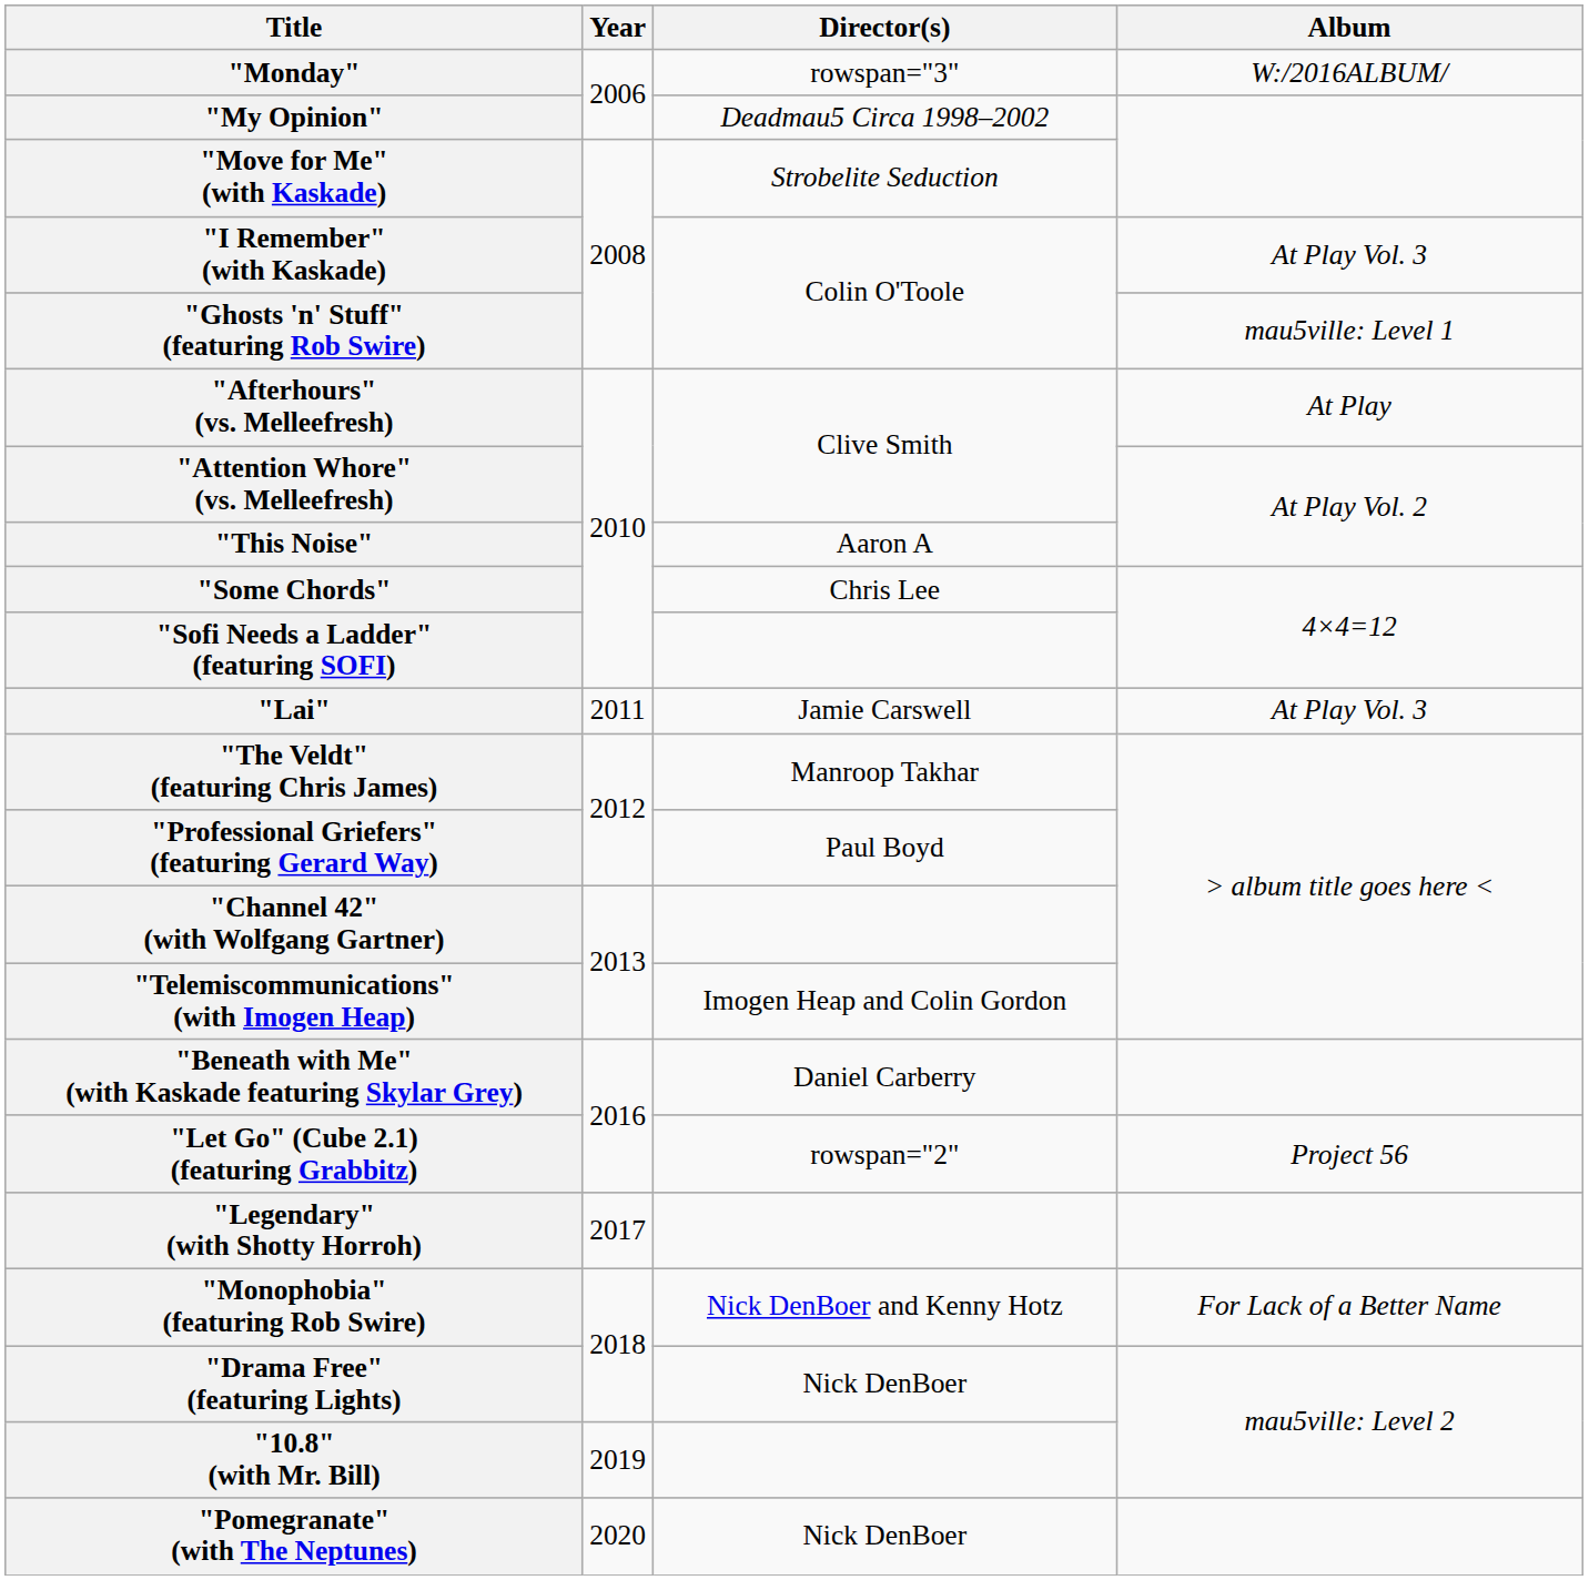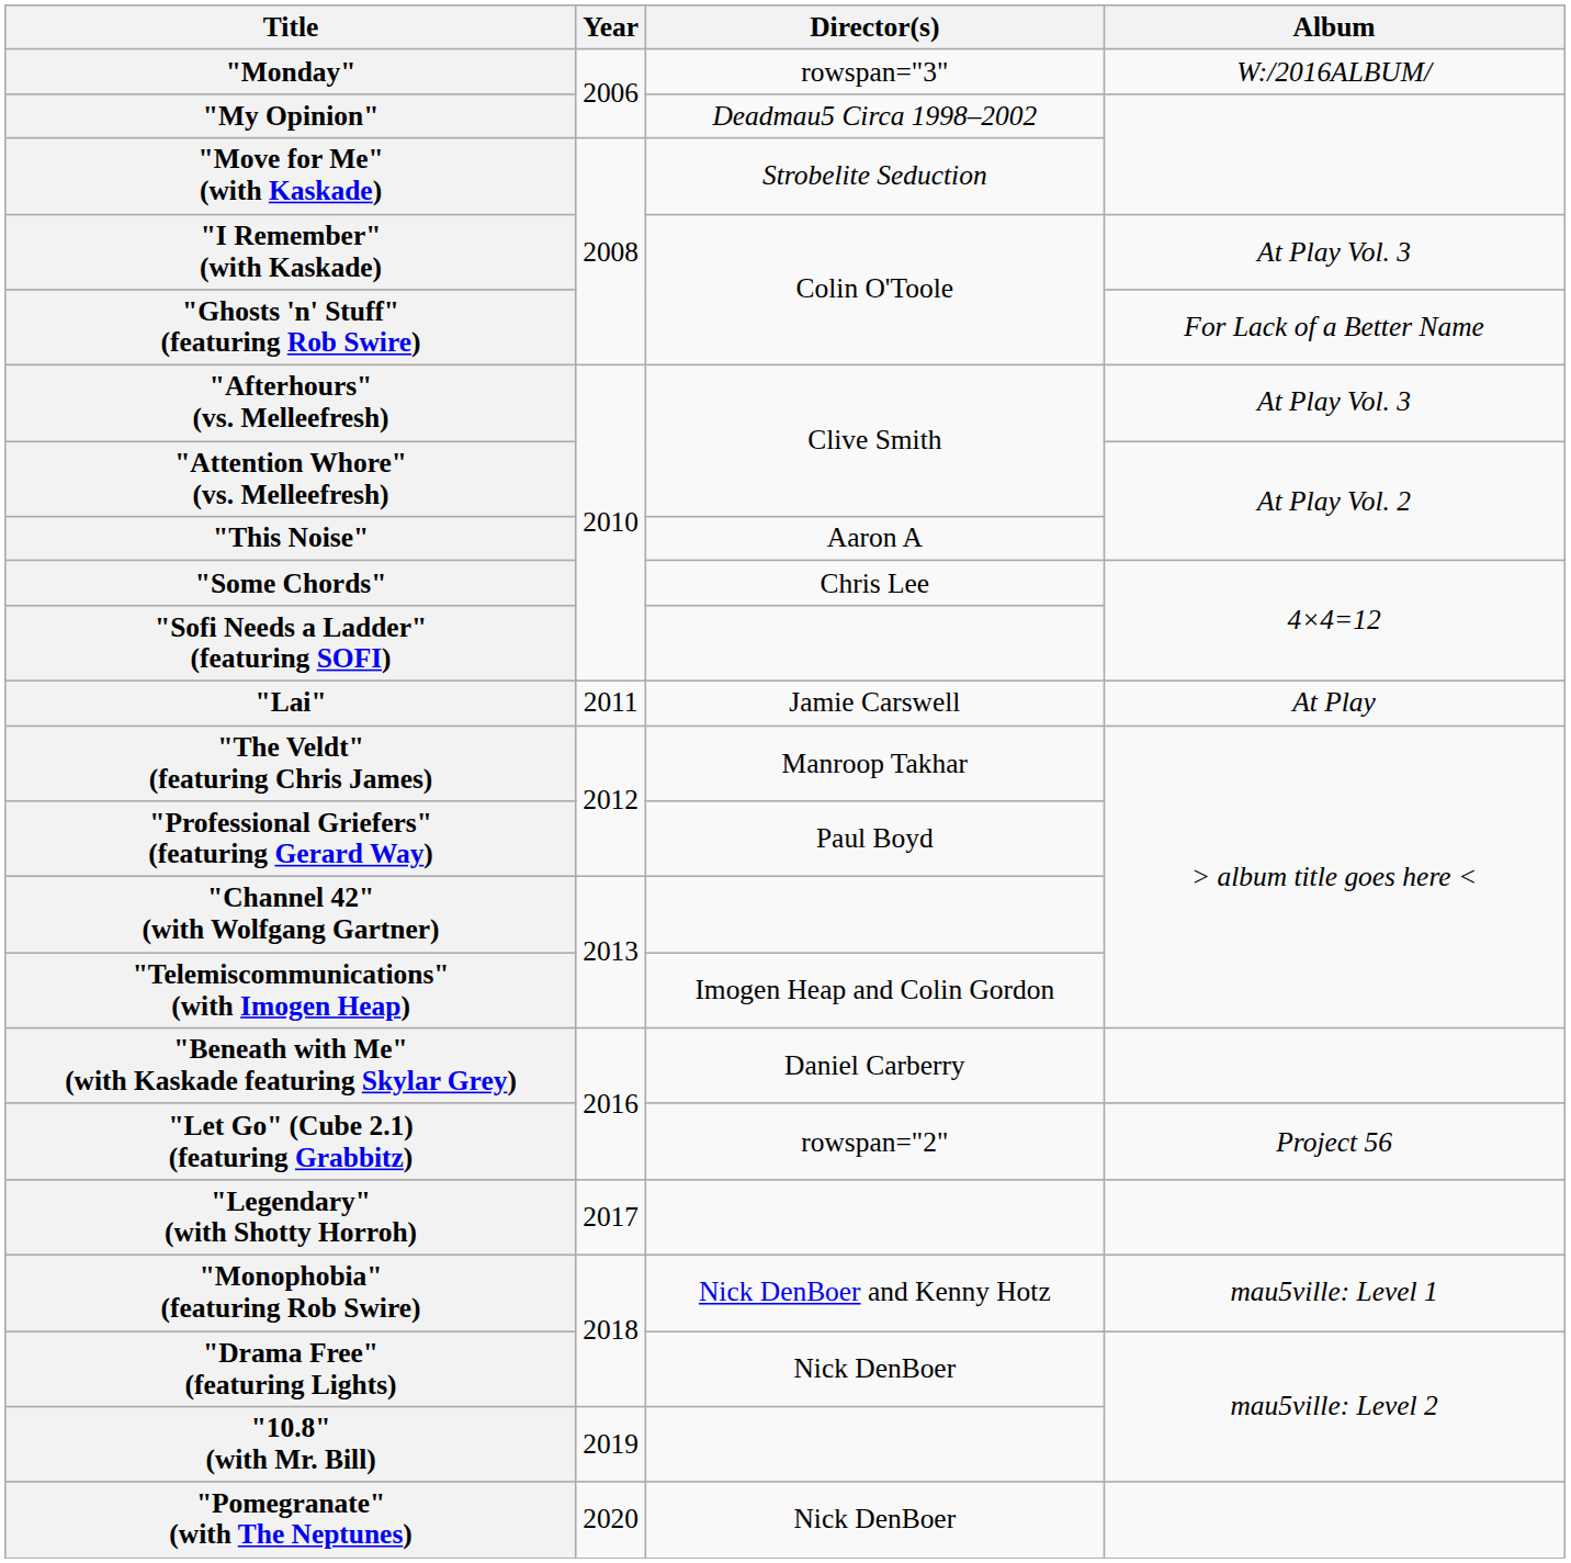"Ghosts 'n' Stuff" (featuring Rob Swire) | Album: mau5ville: Level 1 -> For Lack of a Better Name
"Afterhours" (vs. Melleefresh) | Album: At Play -> At Play Vol. 3
"Lai" | Album: At Play Vol. 3 -> At Play
"Monophobia" (featuring Rob Swire) | Album: For Lack of a Better Name -> mau5ville: Level 1
